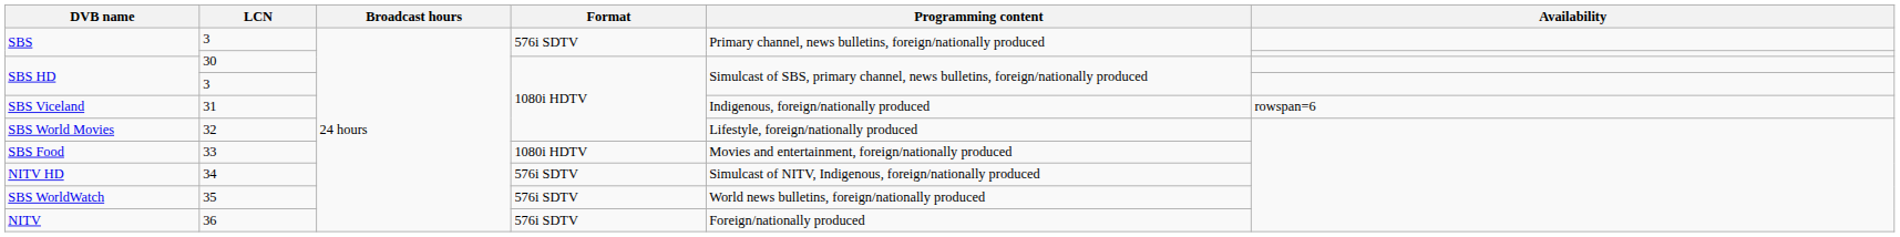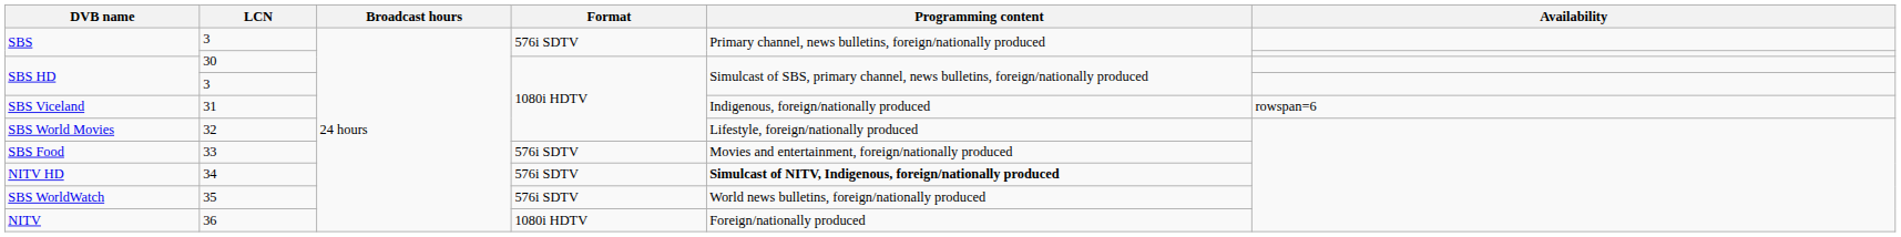SBS Food | Format: 1080i HDTV -> 576i SDTV
NITV HD | Programming content: normal -> bold
NITV | Format: 576i SDTV -> 1080i HDTV
